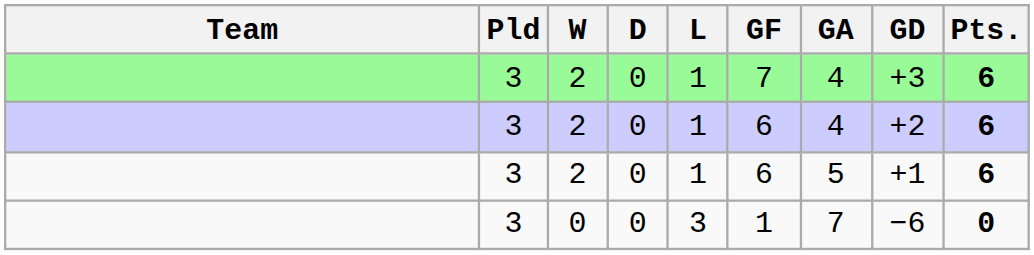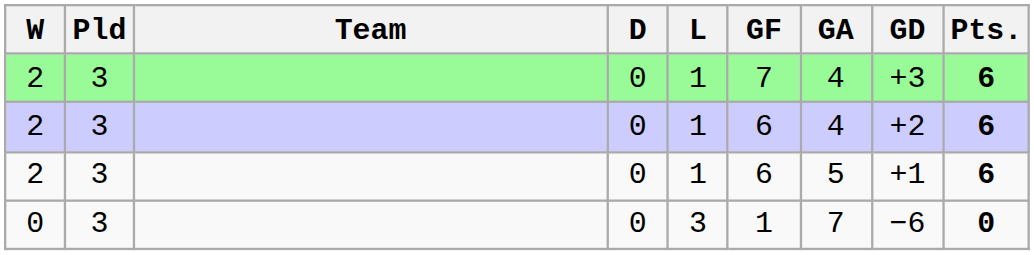columns swapped: Team <-> W
